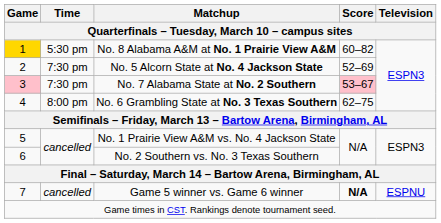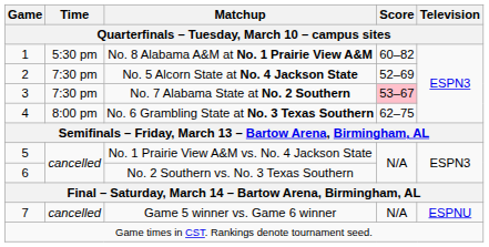No. 8 Alabama A&M at No. 1 Prairie View A&M | Game: gold background -> no background
No. 7 Alabama State at No. 2 Southern | Game: pink background -> no background
Game 5 winner vs. Game 6 winner | Score: bold -> normal
